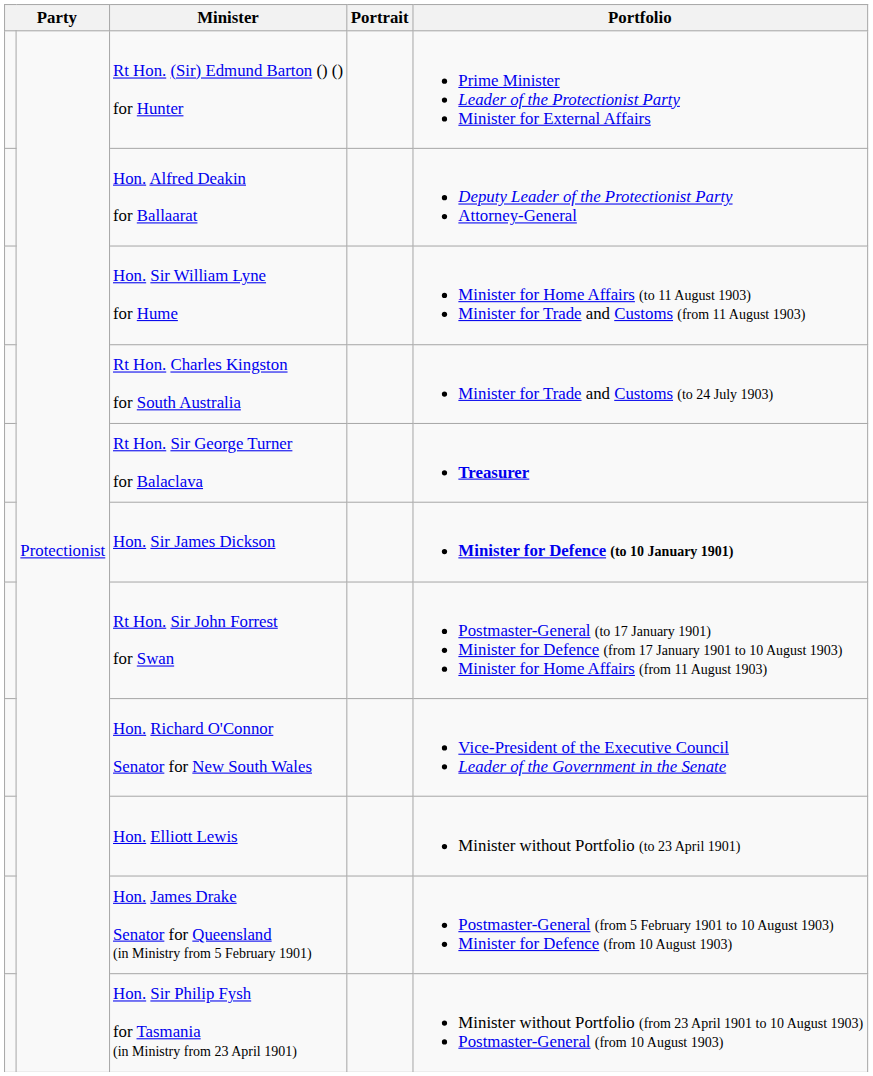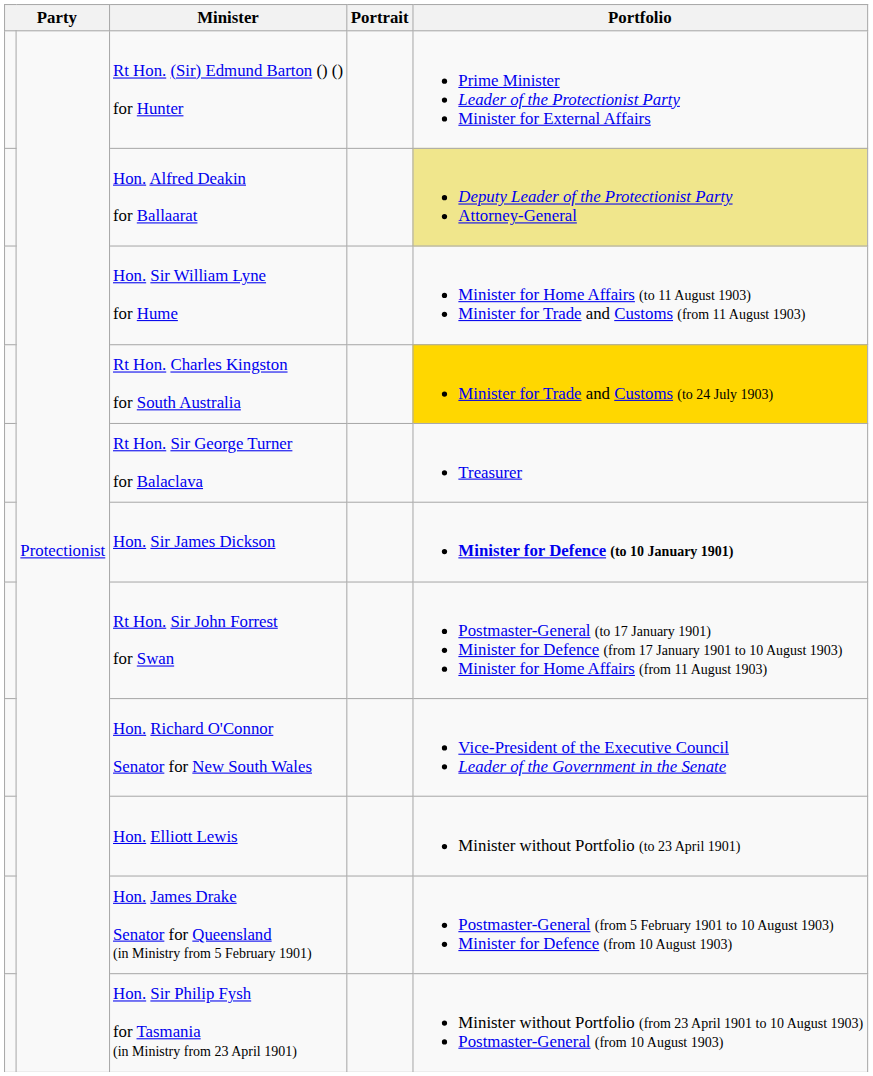Hon. Alfred Deakin for Ballaarat | Portfolio: no background -> khaki background
Rt Hon. Charles Kingston for South Australia | Portfolio: no background -> gold background
Rt Hon. Sir George Turner for Balaclava | Portfolio: bold -> normal
